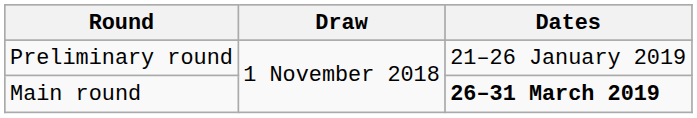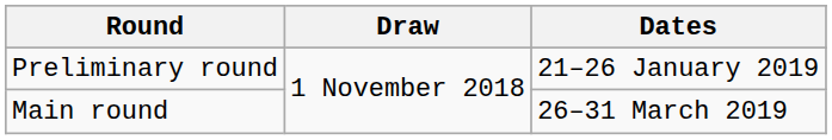Main round | Dates: bold -> normal
